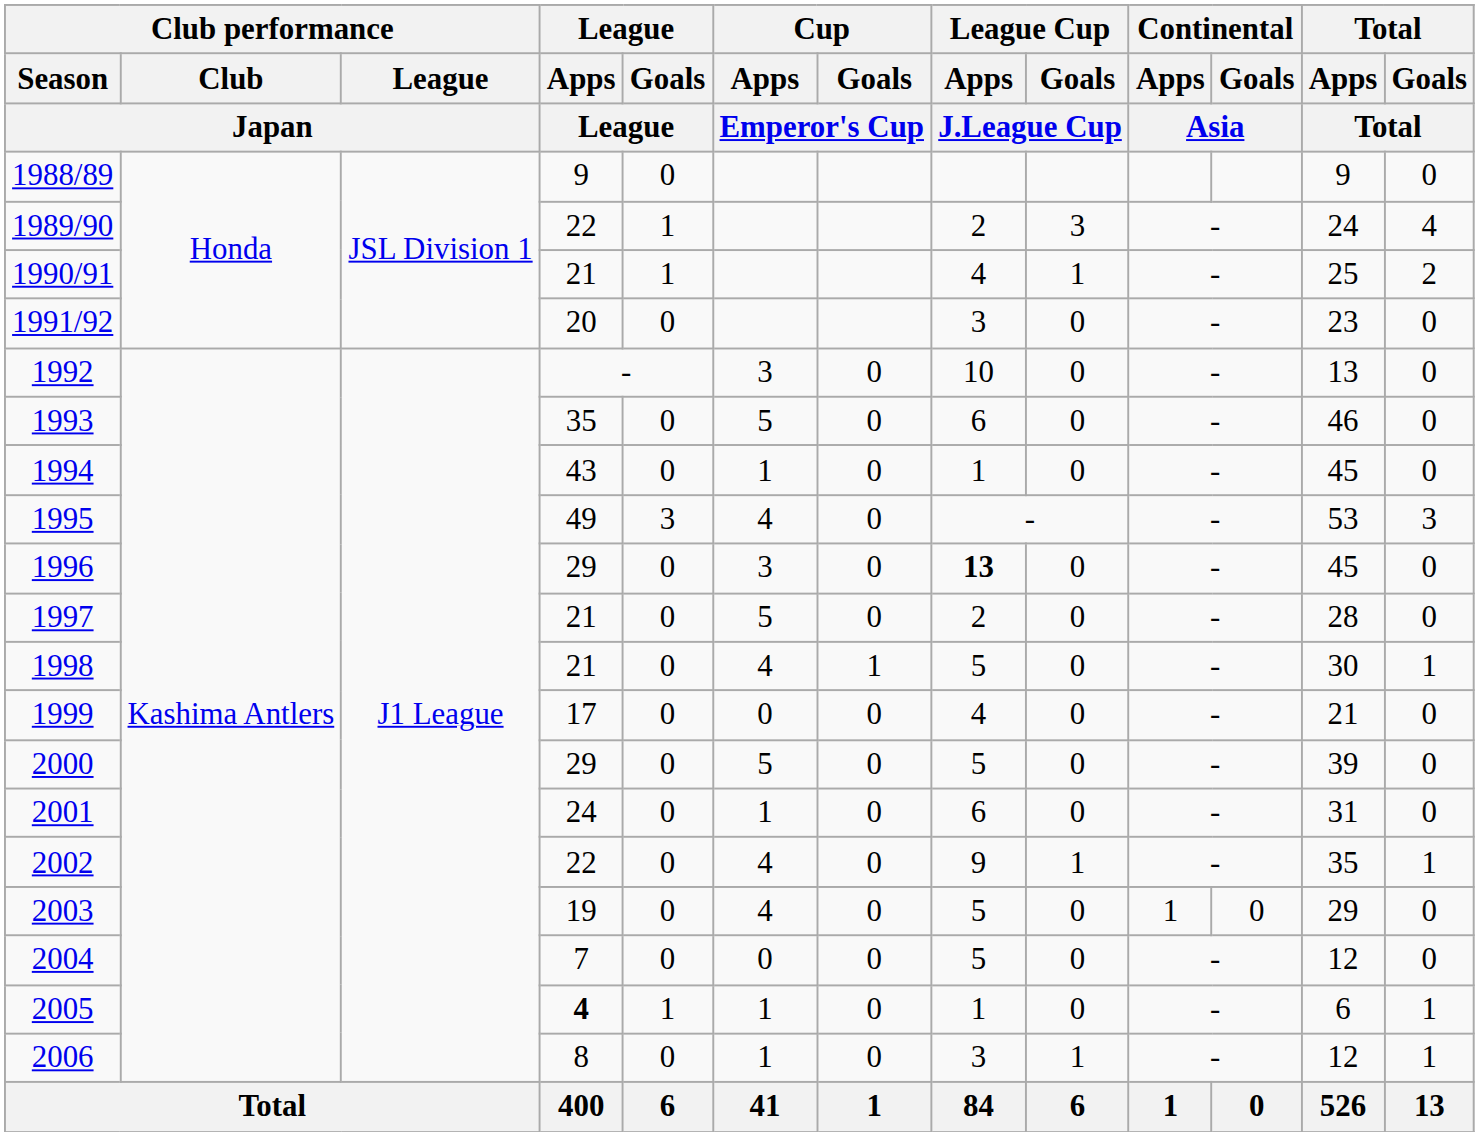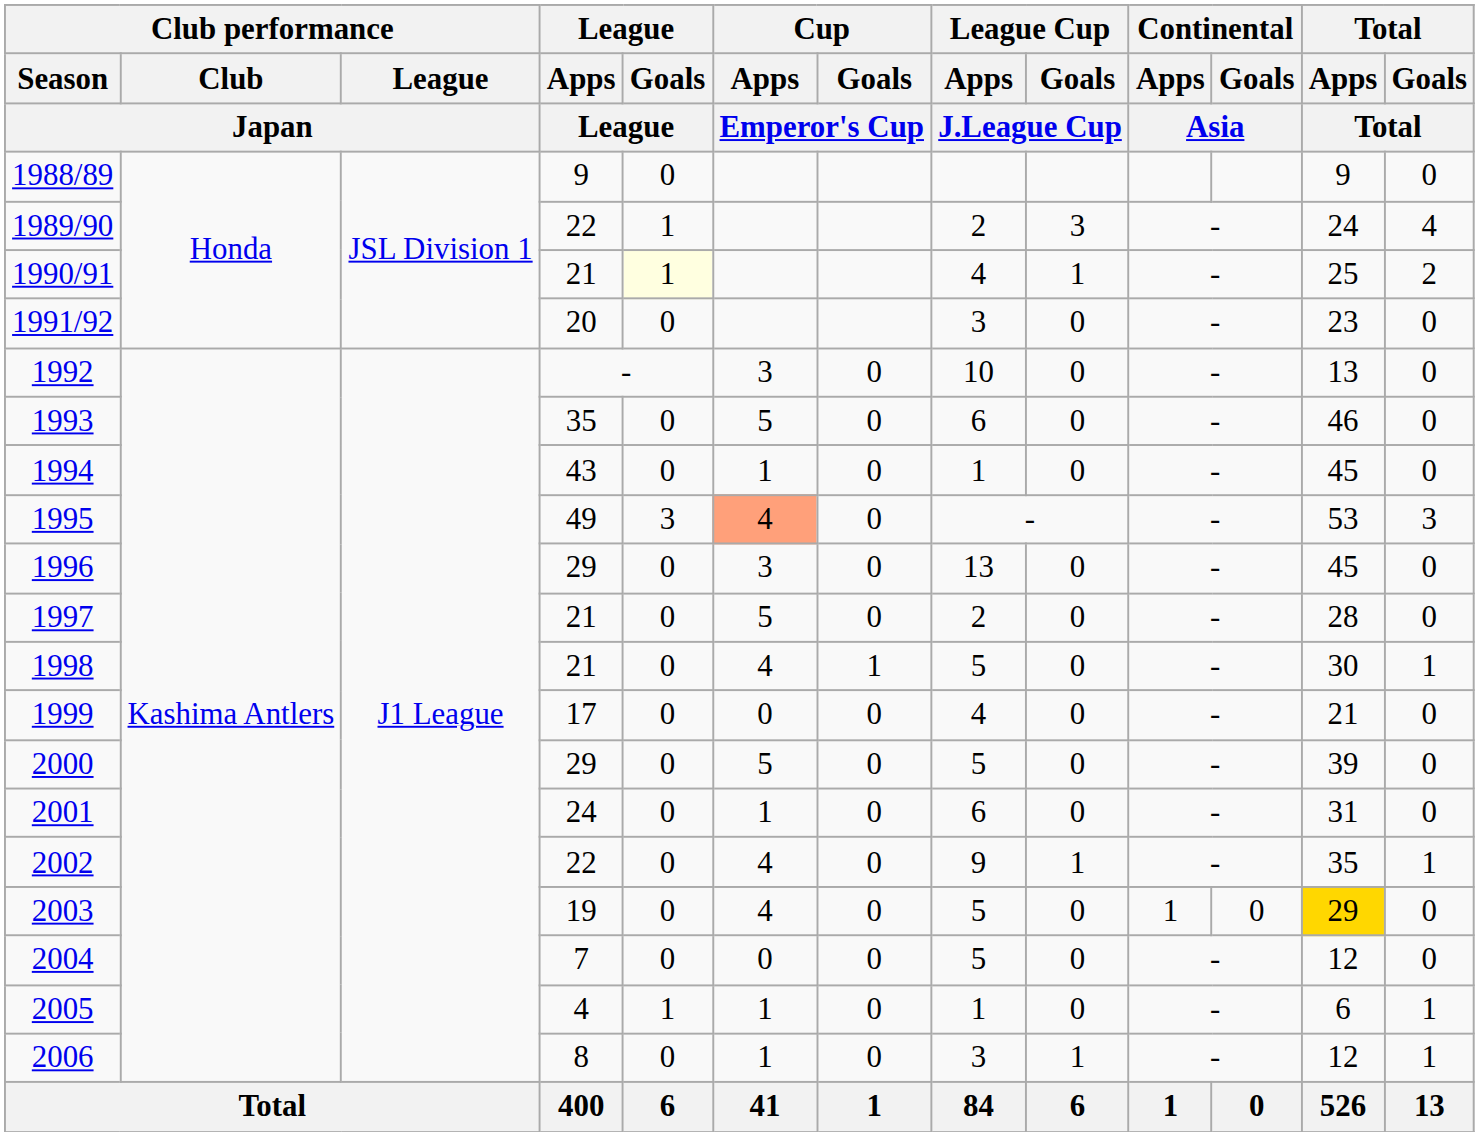1990/91 | League / Goals / League: no background -> lightyellow background
1995 | Cup / Apps / Emperor's Cup: no background -> lightsalmon background
1996 | League Cup / Apps / J.League Cup: bold -> normal
2003 | Total / Apps / Total: no background -> gold background
2005 | League / Apps / League: bold -> normal
